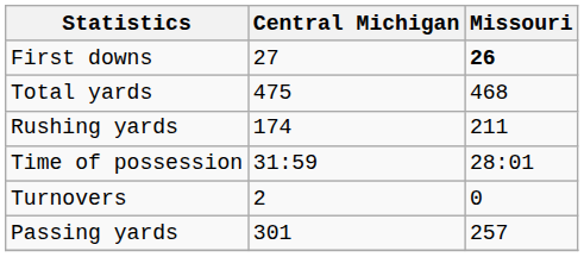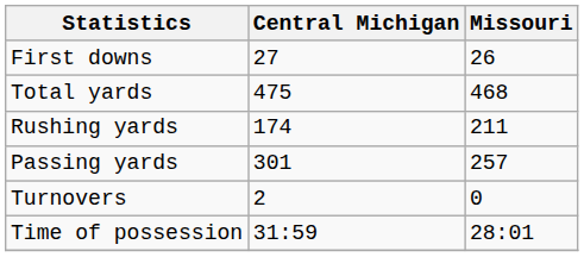First downs | Missouri: bold -> normal
rows swapped: Passing yards <-> Time of possession
